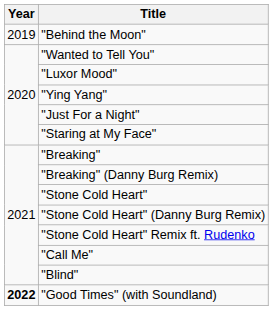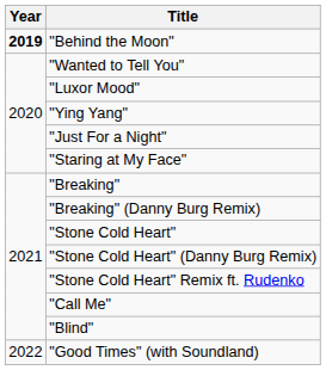"Behind the Moon" | Year: normal -> bold
"Good Times" (with Soundland) | Year: bold -> normal
